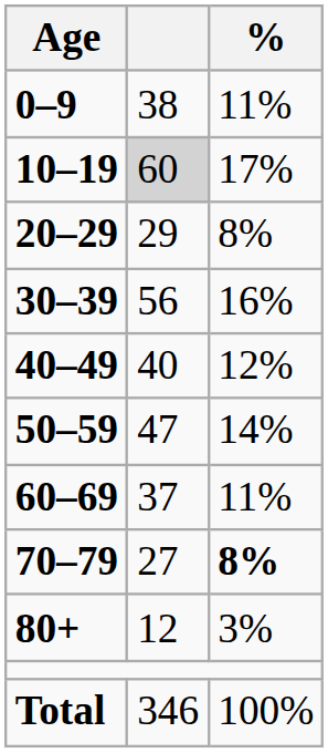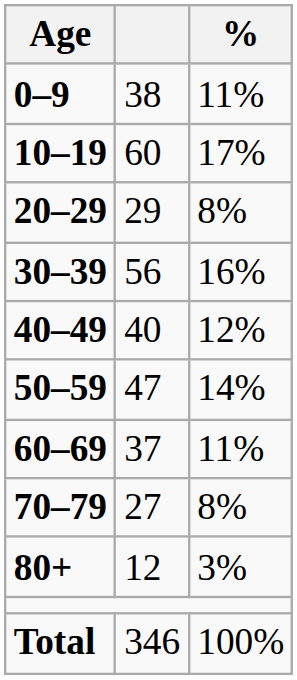10–19 | column 2: lightgrey background -> no background
70–79 | %: bold -> normal
